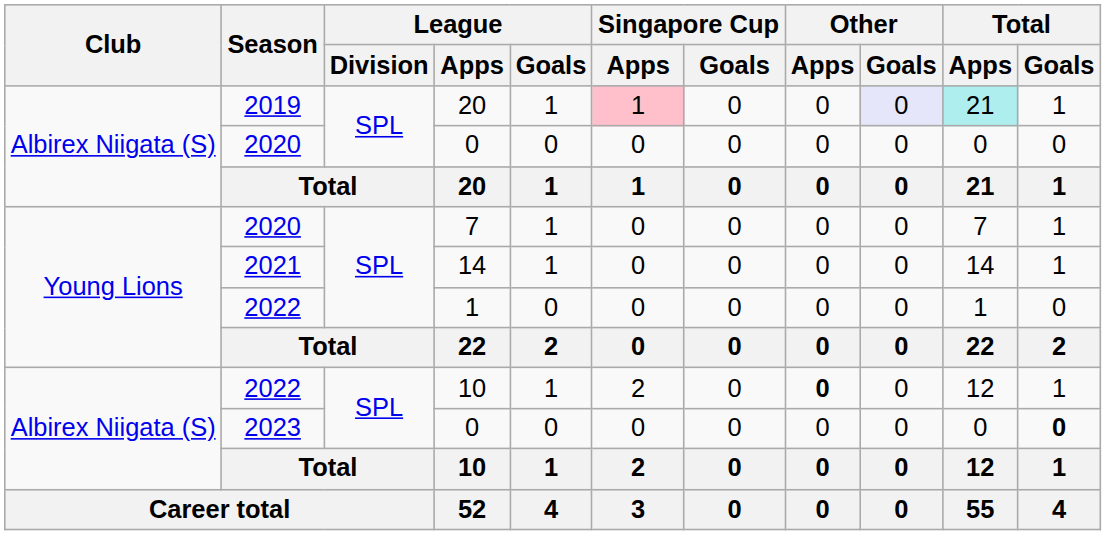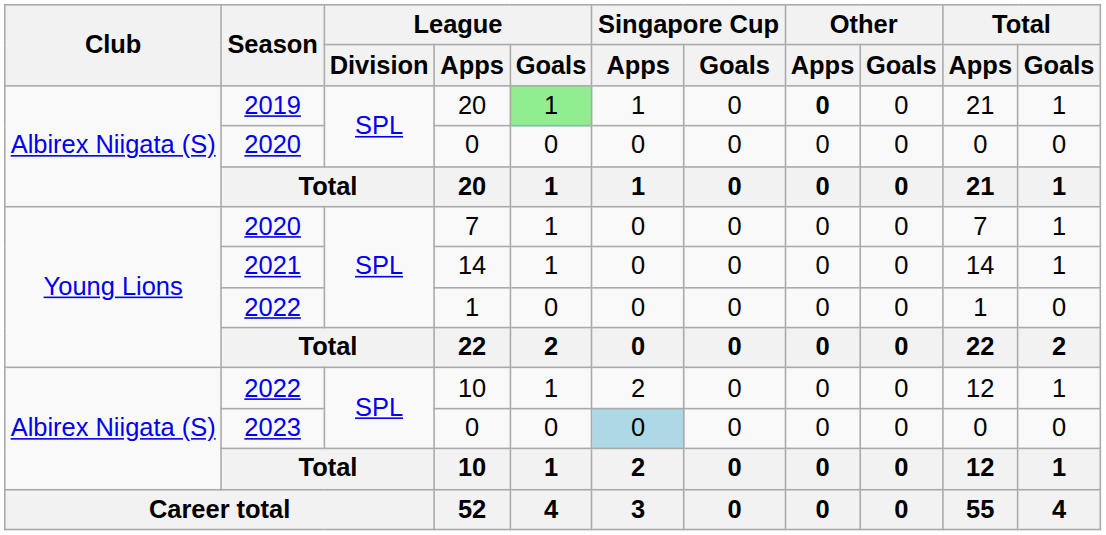2019 / 20 | League / Goals: no background -> lightgreen background
2019 / 20 | Singapore Cup / Apps: pink background -> no background
2019 / 20 | Other / Apps: normal -> bold
2019 / 20 | Other / Goals: lavender background -> no background
2019 / 20 | Total / Apps: paleturquoise background -> no background
2022 / 10 | Other / Apps: bold -> normal
2023 / 0 | Singapore Cup / Apps: no background -> lightblue background
2023 / 0 | Total / Goals: bold -> normal
